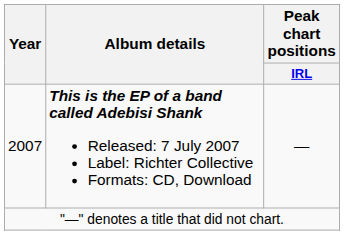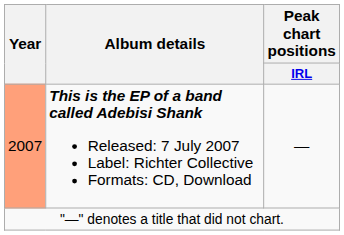2007 | Year: no background -> lightsalmon background
